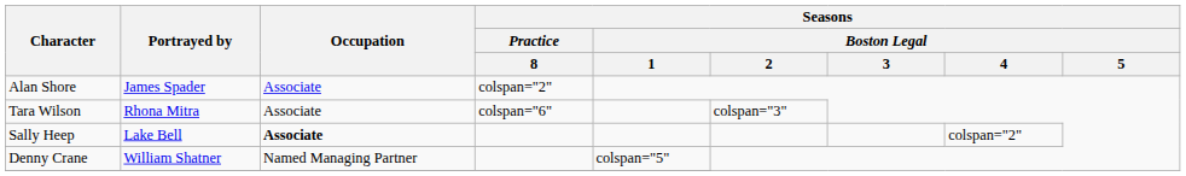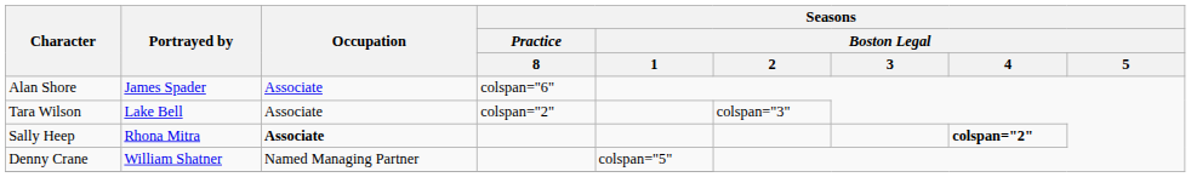Alan Shore | Seasons / Practice / 8: colspan="2" -> colspan="6"
Tara Wilson | Portrayed by: Rhona Mitra -> Lake Bell
Tara Wilson | Seasons / Practice / 8: colspan="6" -> colspan="2"
Sally Heep | Portrayed by: Lake Bell -> Rhona Mitra
Sally Heep | Seasons / Boston Legal / 4: normal -> bold
